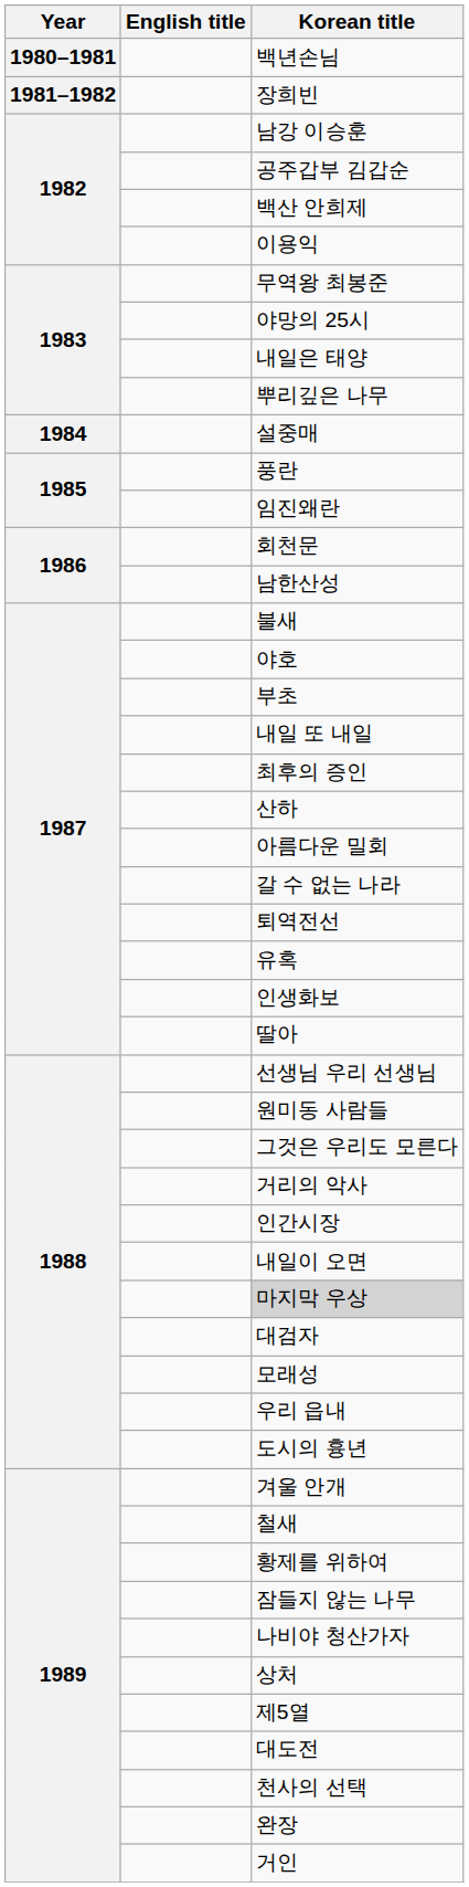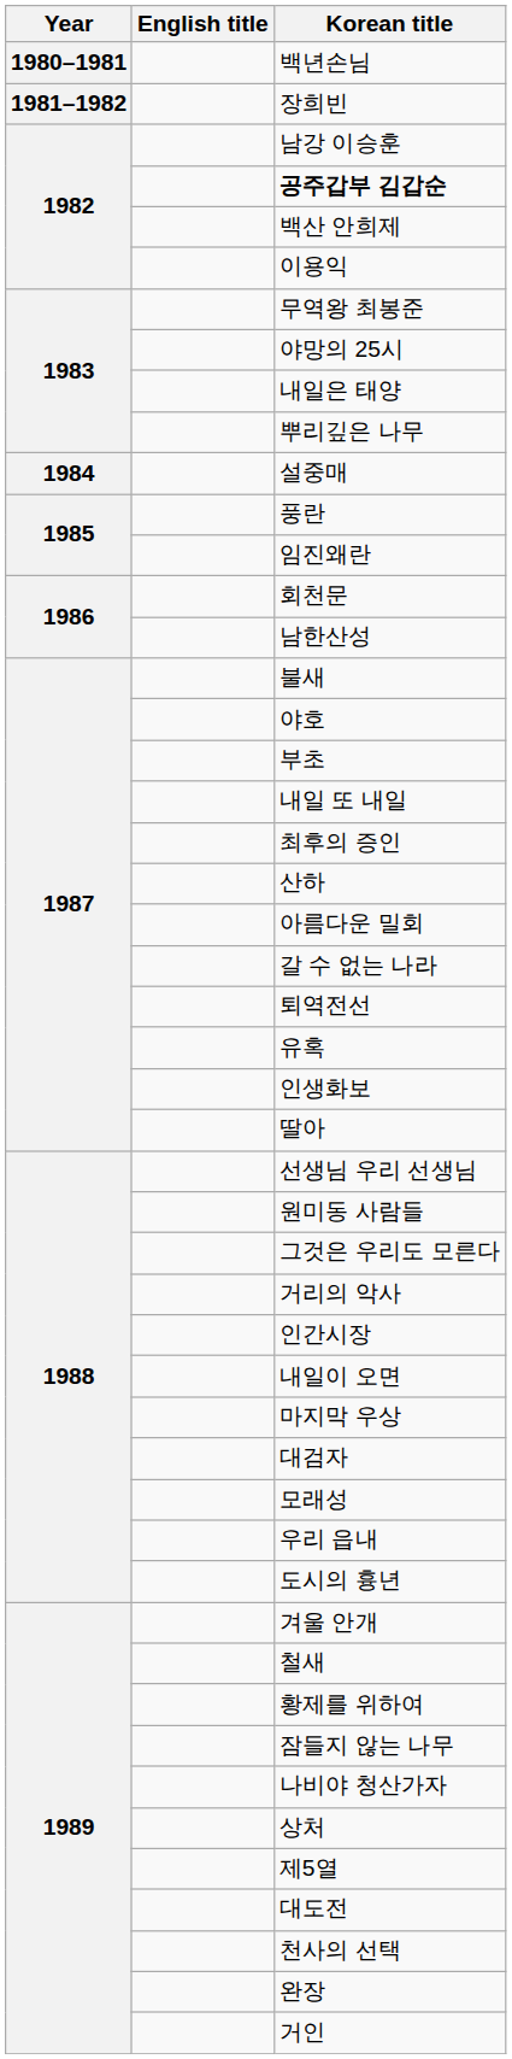공주갑부 김갑순 | Korean title: normal -> bold
마지막 우상 | Korean title: lightgrey background -> no background
